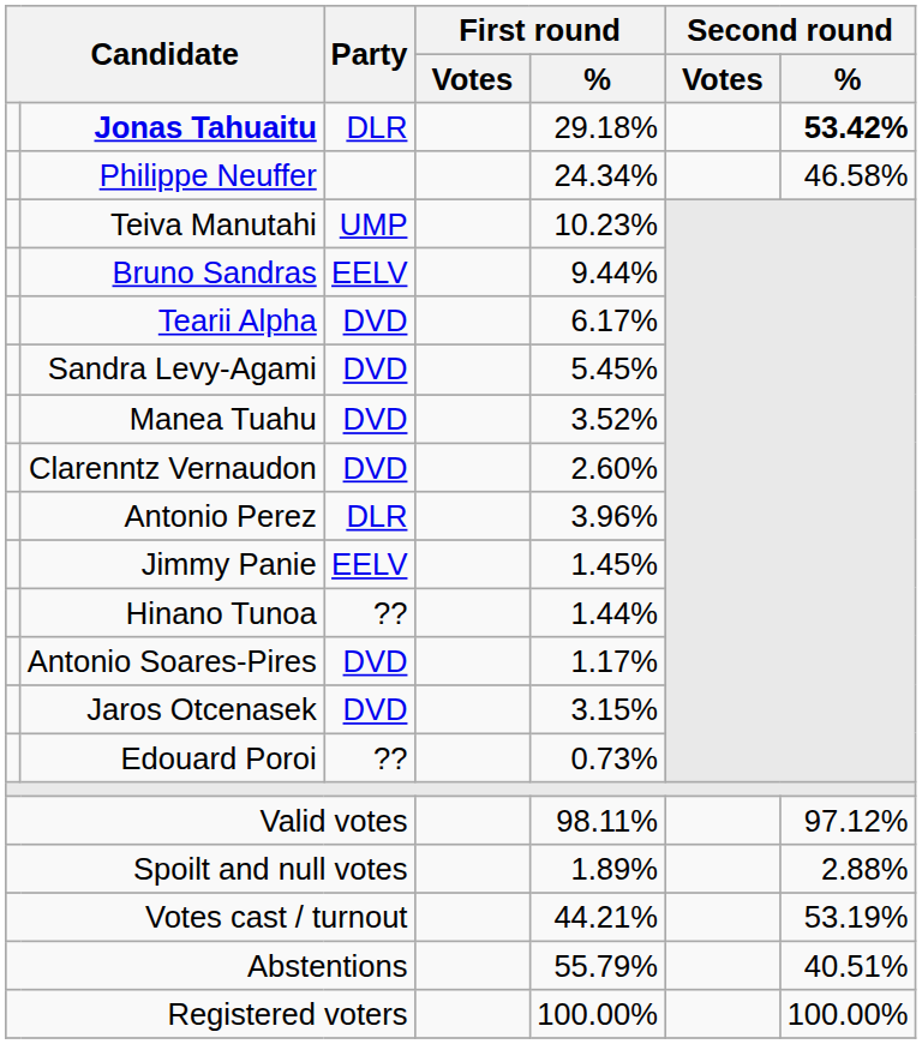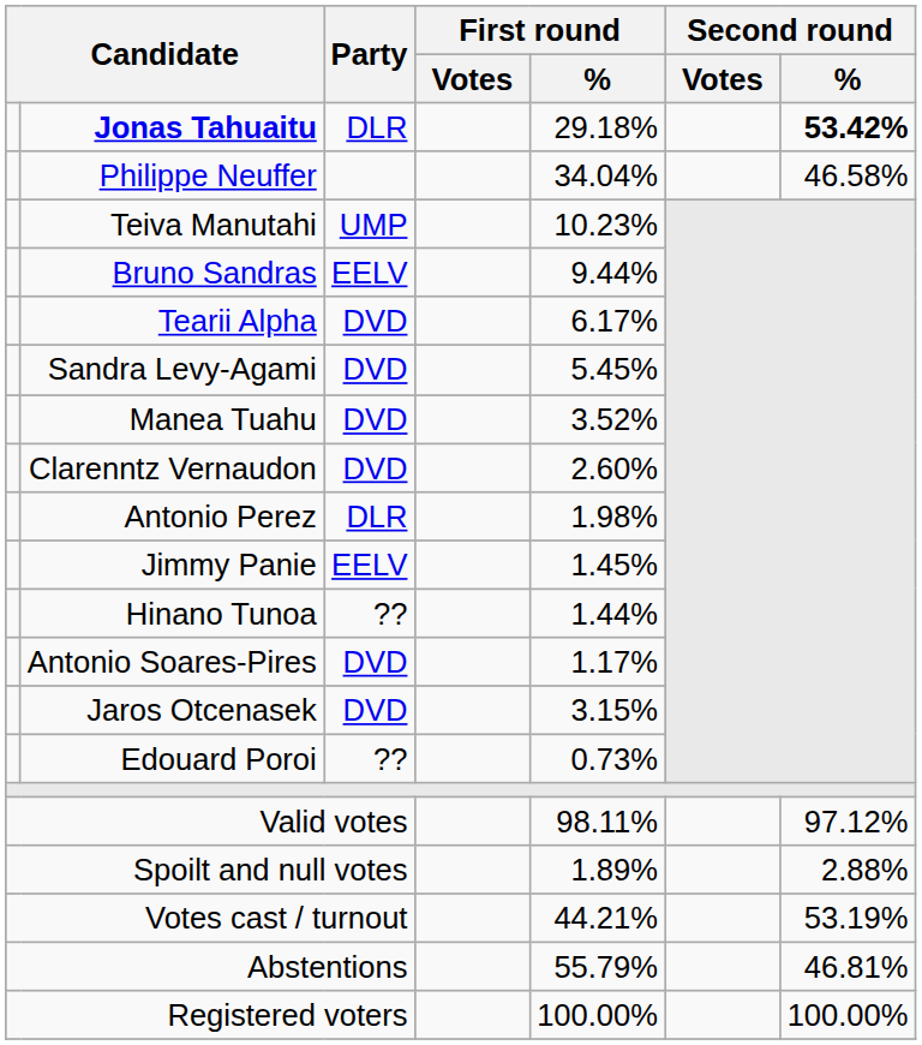Philippe Neuffer | First round / %: 24.34% -> 34.04%
Antonio Perez | First round / %: 3.96% -> 1.98%
Abstentions | Second round / %: 40.51% -> 46.81%
